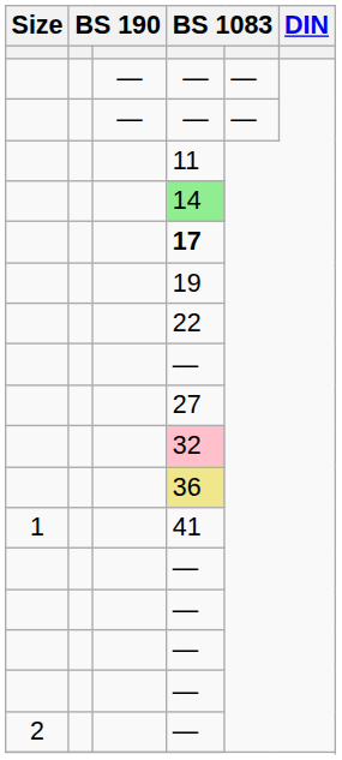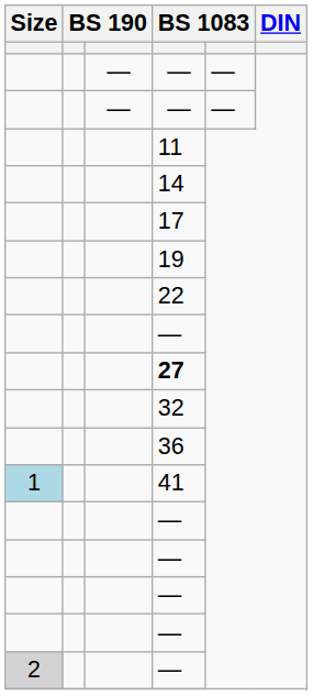14 | column 4: lightgreen background -> no background
17 | column 4: bold -> normal
27 | column 4: normal -> bold
32 | column 4: pink background -> no background
36 | column 4: khaki background -> no background
41 | Size: no background -> lightblue background
2 / — | Size: no background -> lightgrey background
